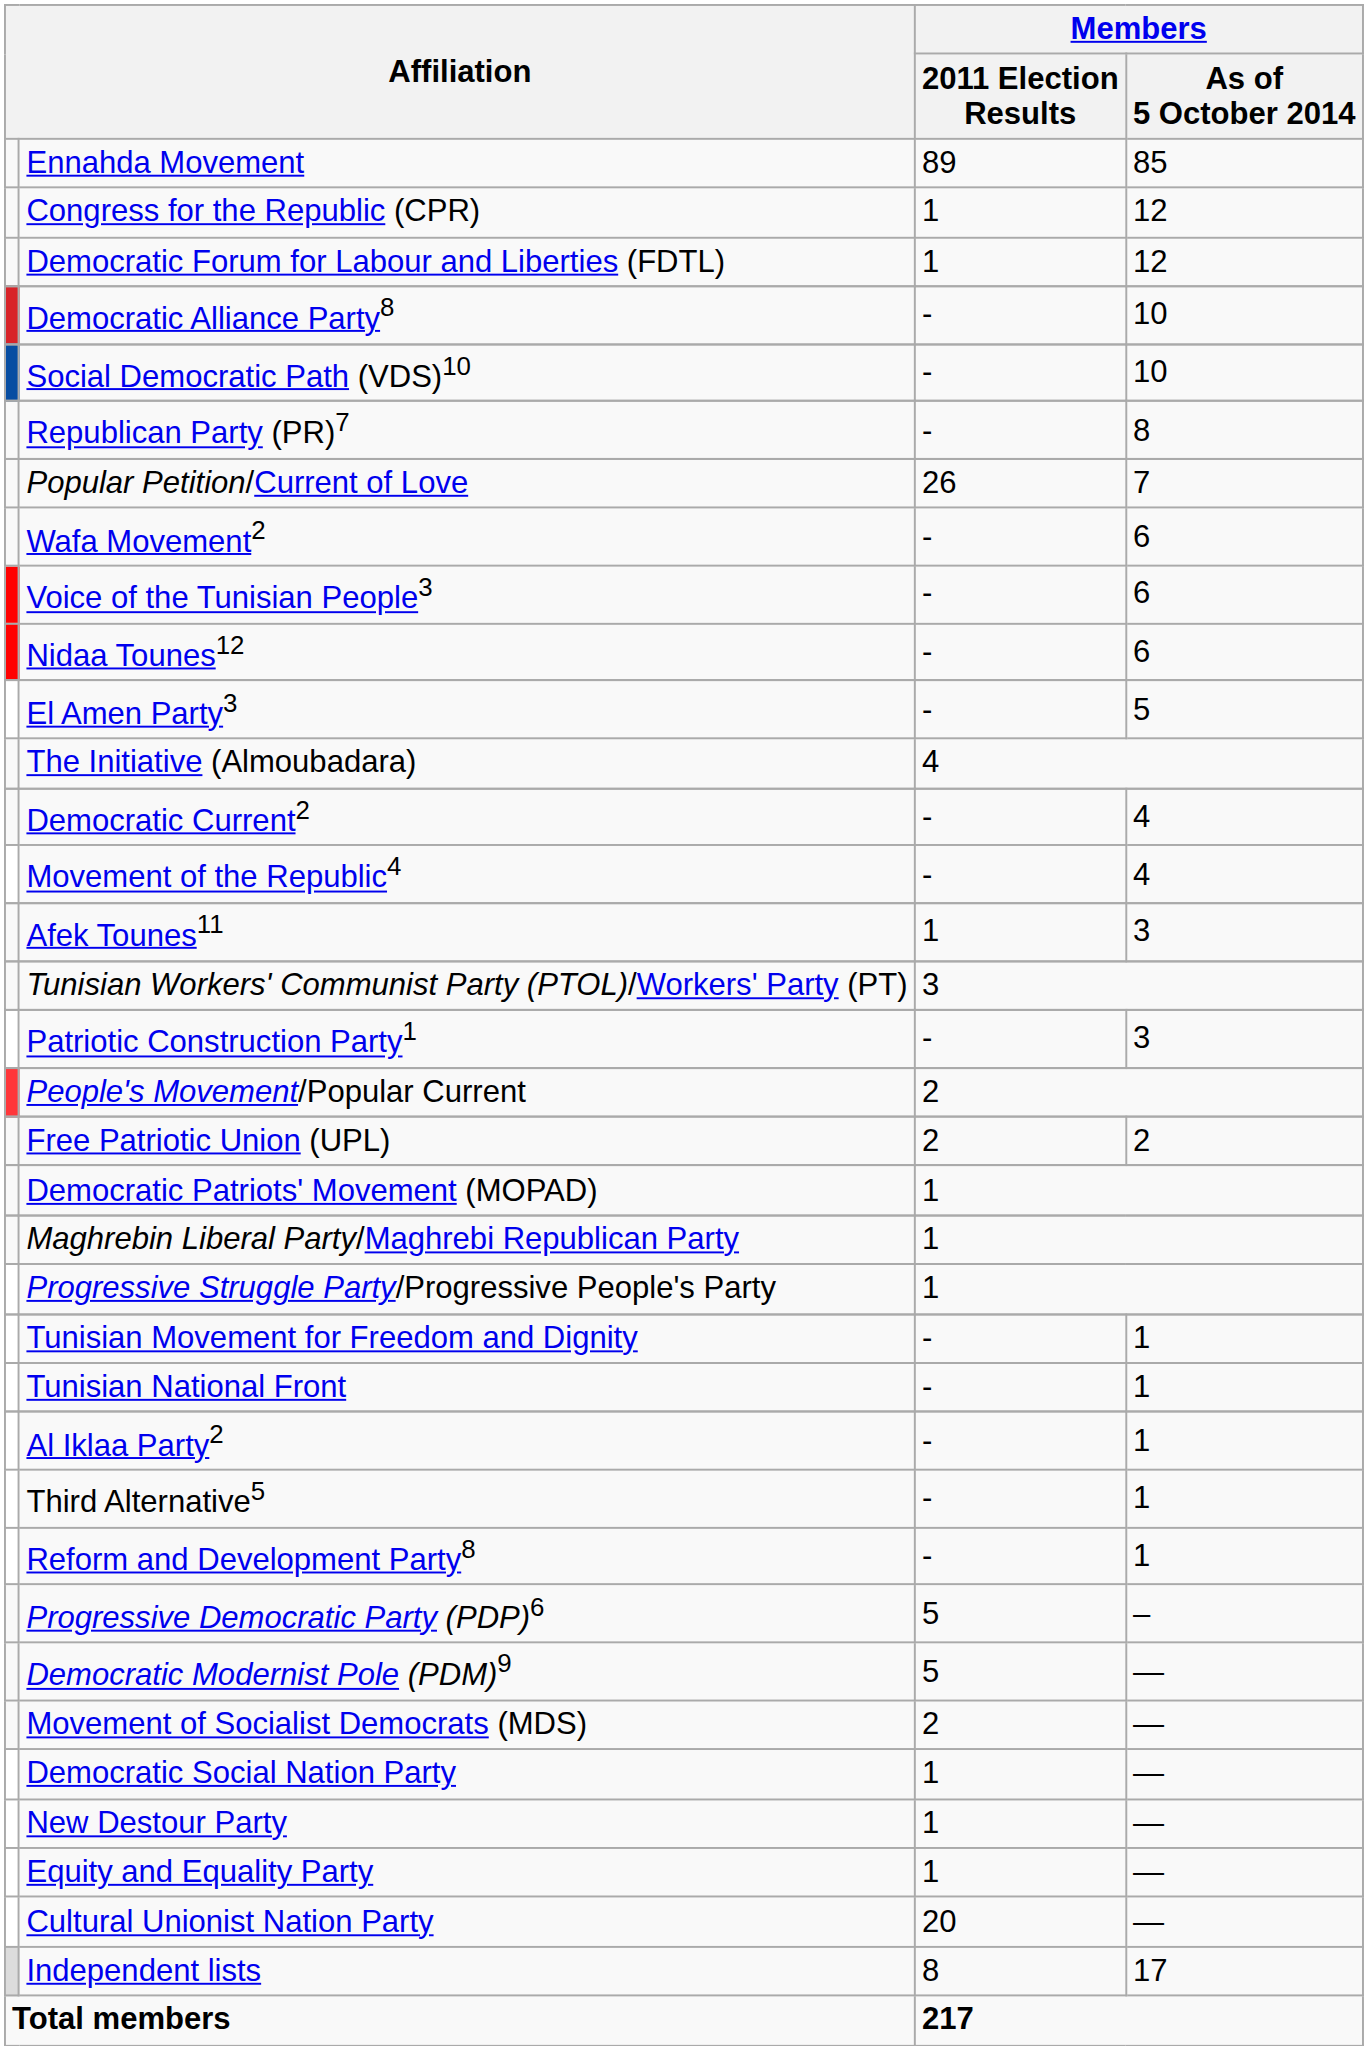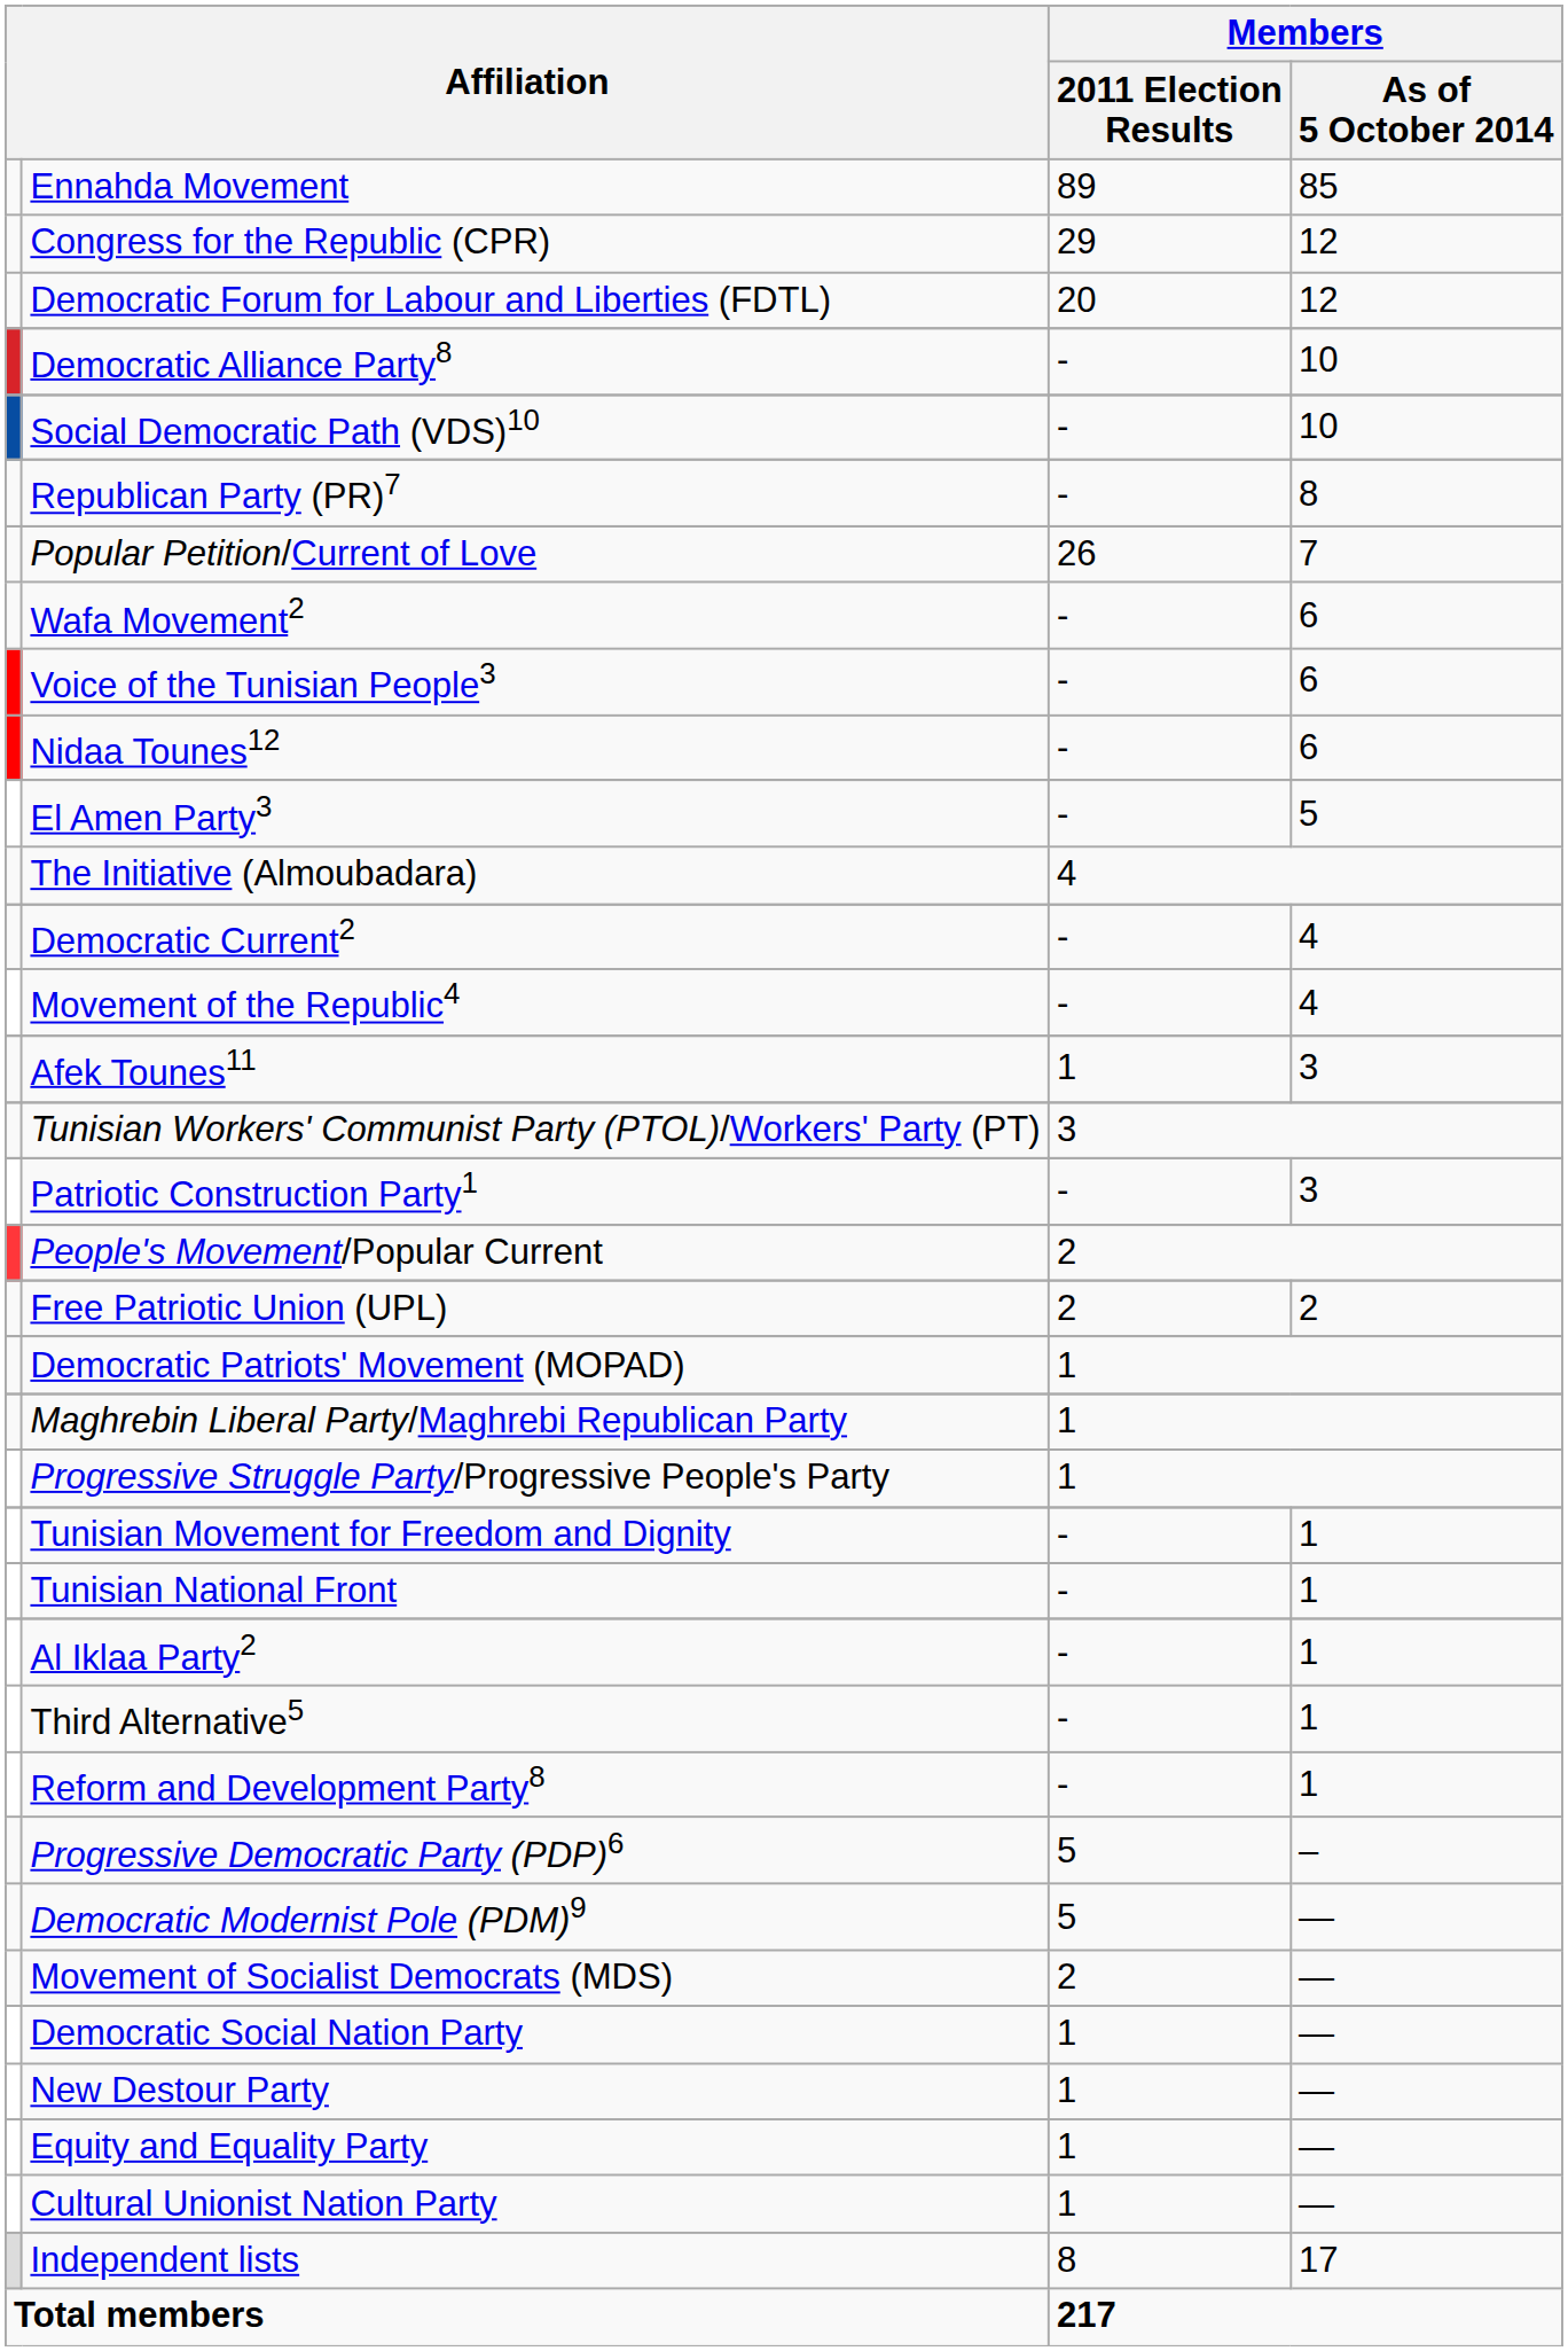Congress for the Republic (CPR) | Members / 2011 Election Results: 1 -> 29
Democratic Forum for Labour and Liberties (FDTL) | Members / 2011 Election Results: 1 -> 20
Cultural Unionist Nation Party | Members / 2011 Election Results: 20 -> 1
